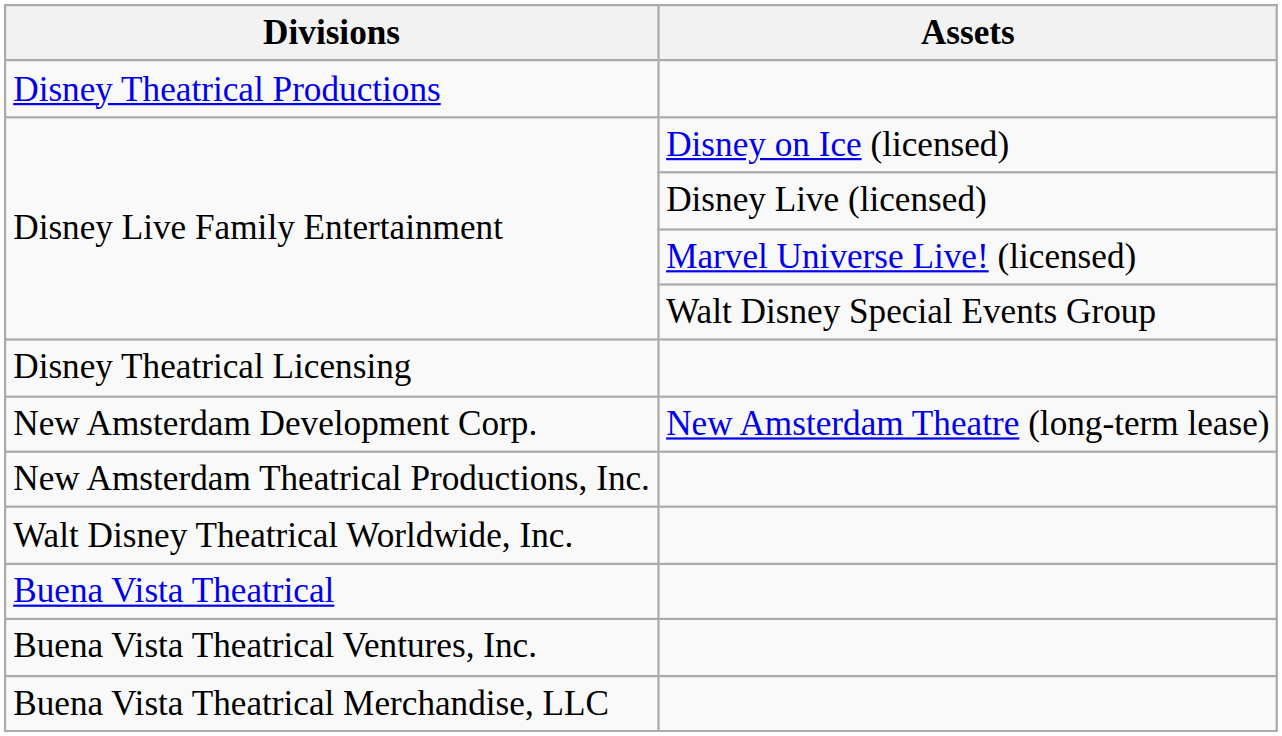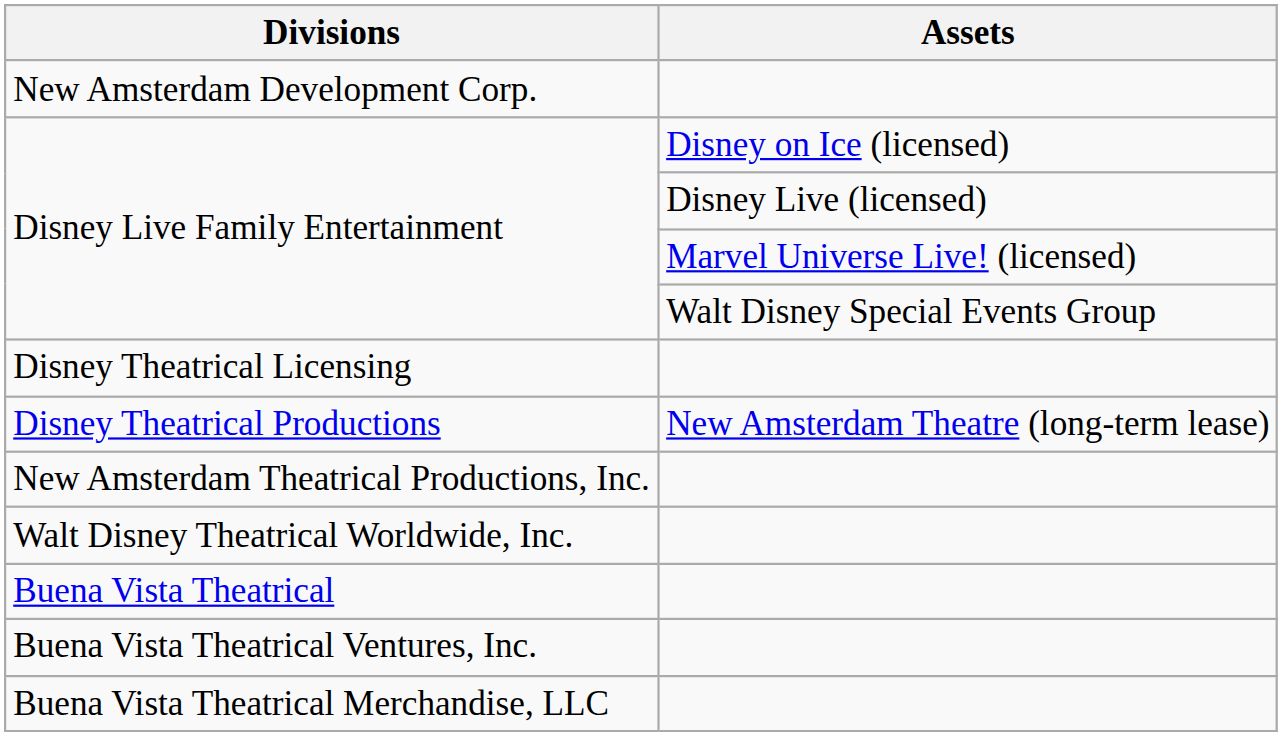row 2 | Divisions: Disney Theatrical Productions -> New Amsterdam Development Corp.
row 8 | Divisions: New Amsterdam Development Corp. -> Disney Theatrical Productions
